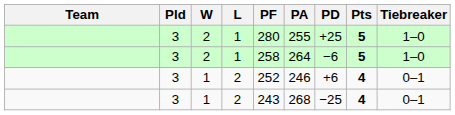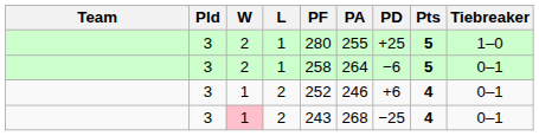row 3 | Tiebreaker: 1–0 -> 0–1
row 5 | W: no background -> pink background
